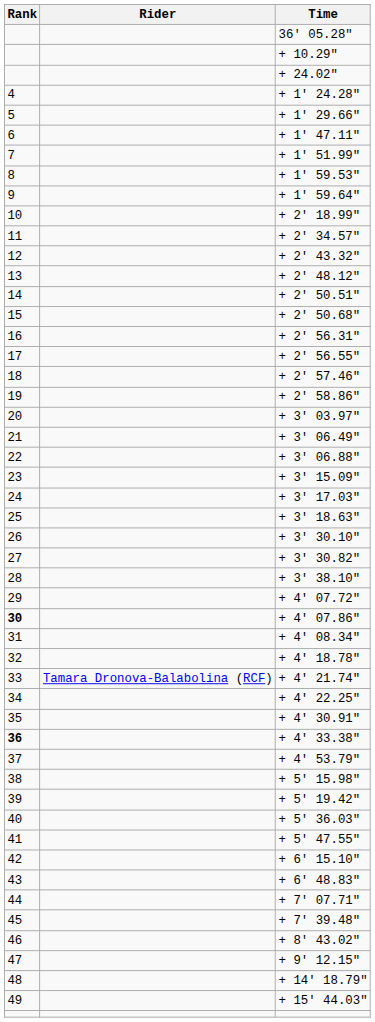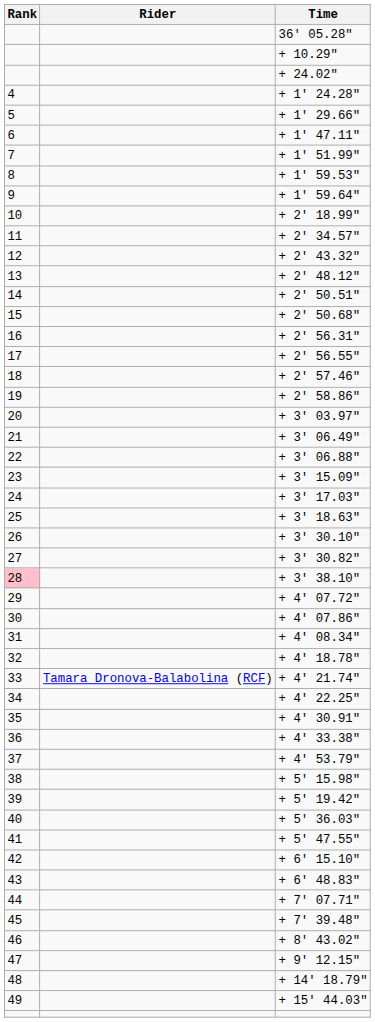+ 3' 38.10" | Rank: no background -> pink background
+ 4' 07.86" | Rank: bold -> normal
+ 4' 33.38" | Rank: bold -> normal
